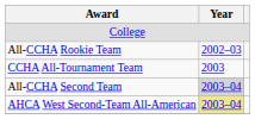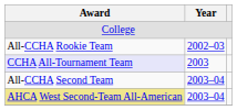CCHA All-Tournament Team | Award: no background -> lavender background
All-CCHA Second Team | Year: lightgrey background -> no background
AHCA West Second-Team All-American | Award: no background -> khaki background
AHCA West Second-Team All-American | Year: khaki background -> no background
